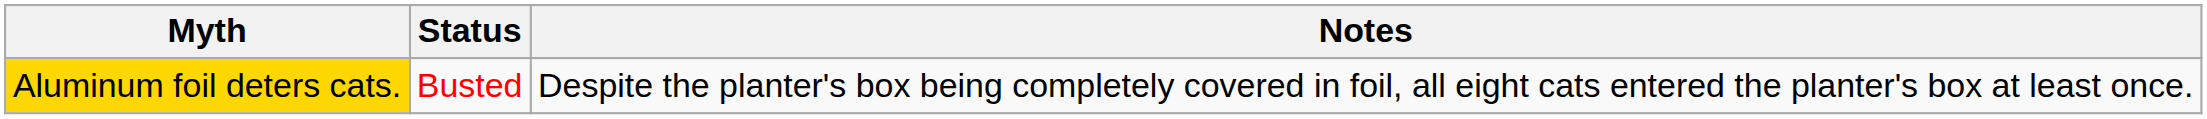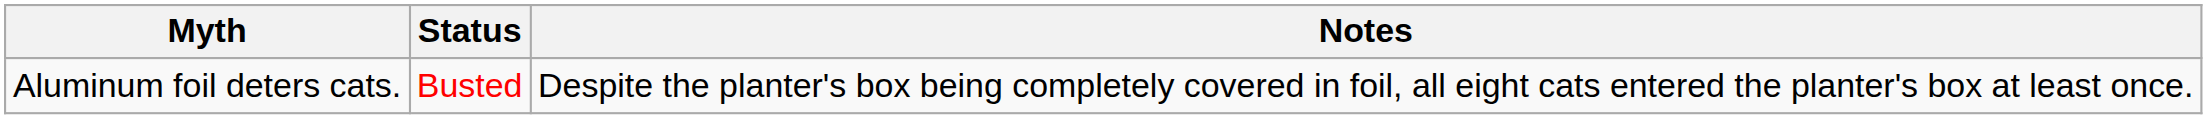row 2 | Myth: gold background -> no background
